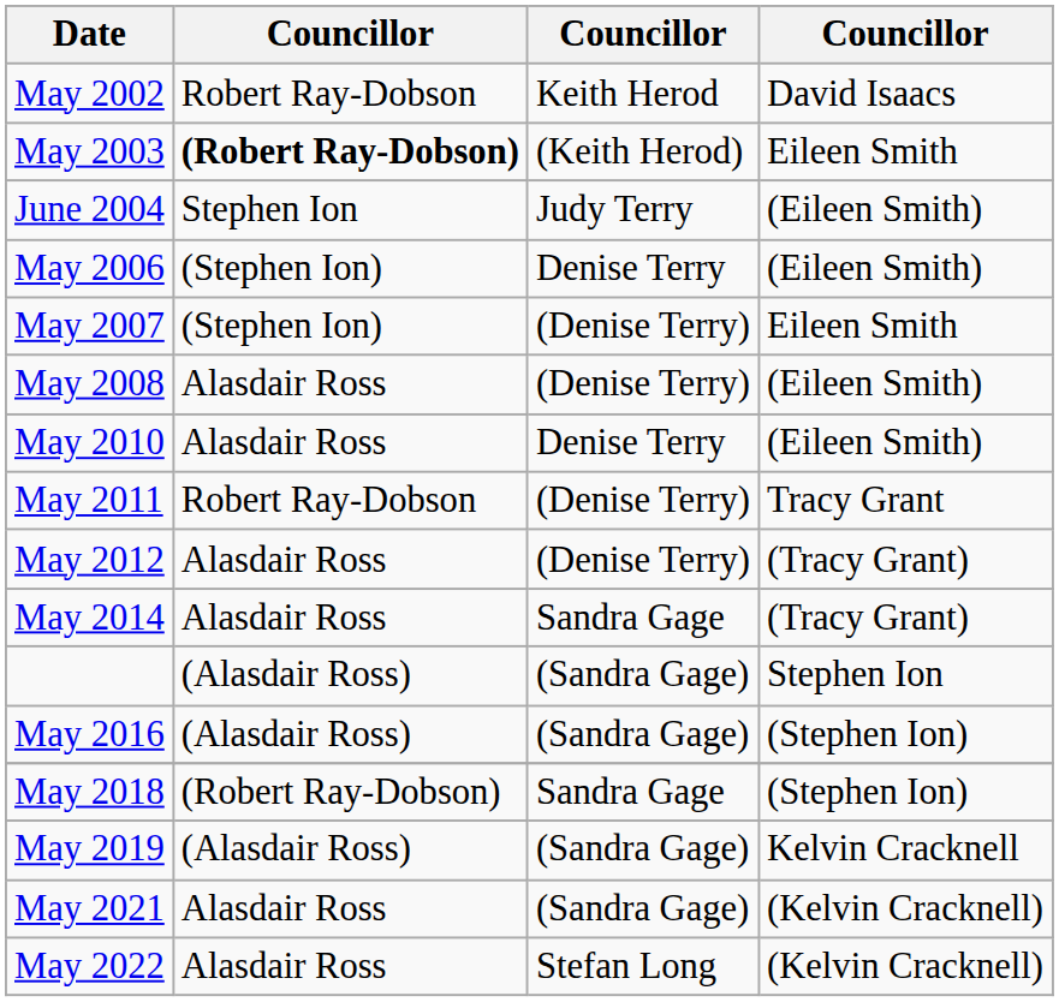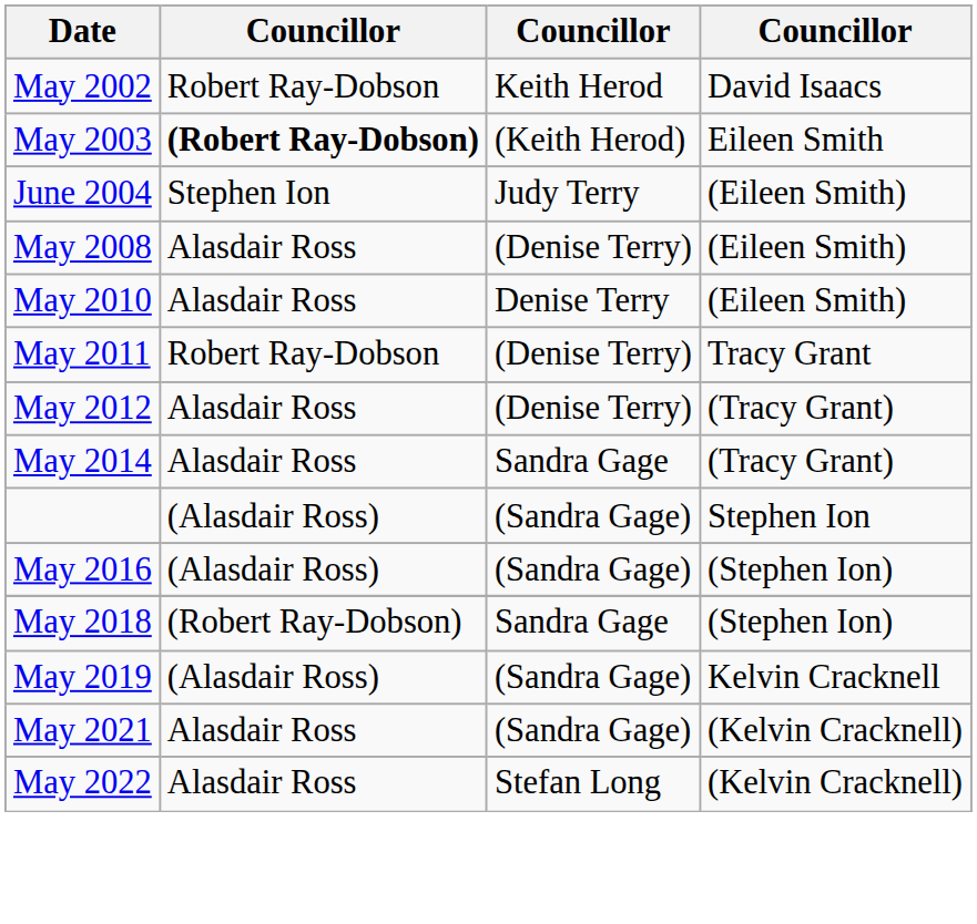- row: May 2006 | (Stephen Ion) | Denise Terry | (Eileen Smith)
- row: May 2007 | (Stephen Ion) | (Denise Terry) | Eileen Smith
